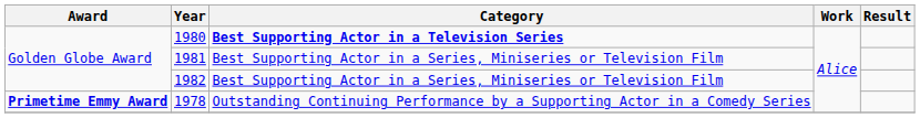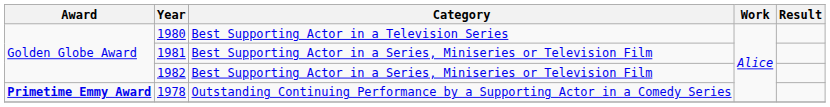1980 | Category: bold -> normal
